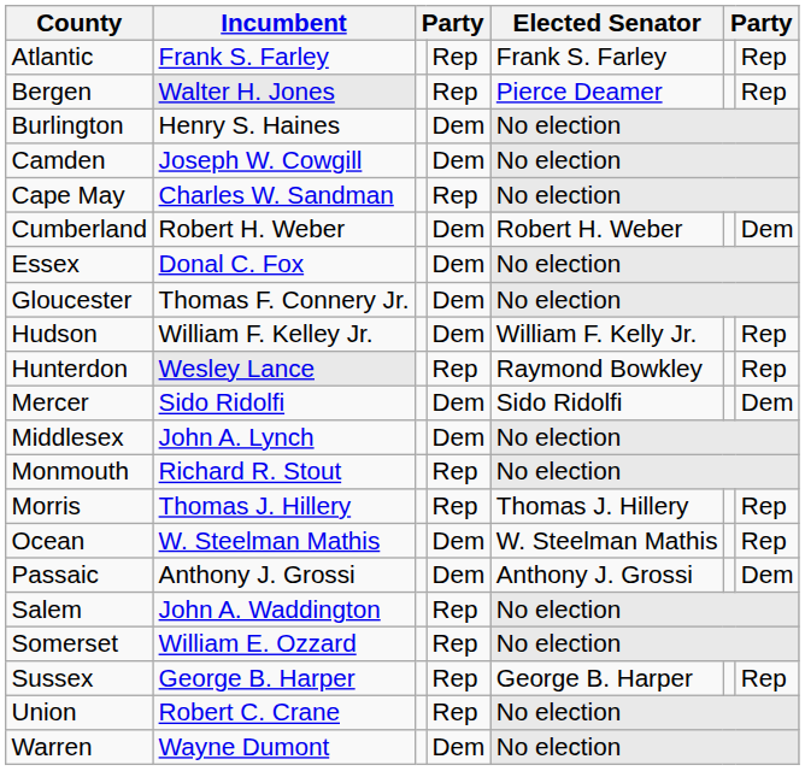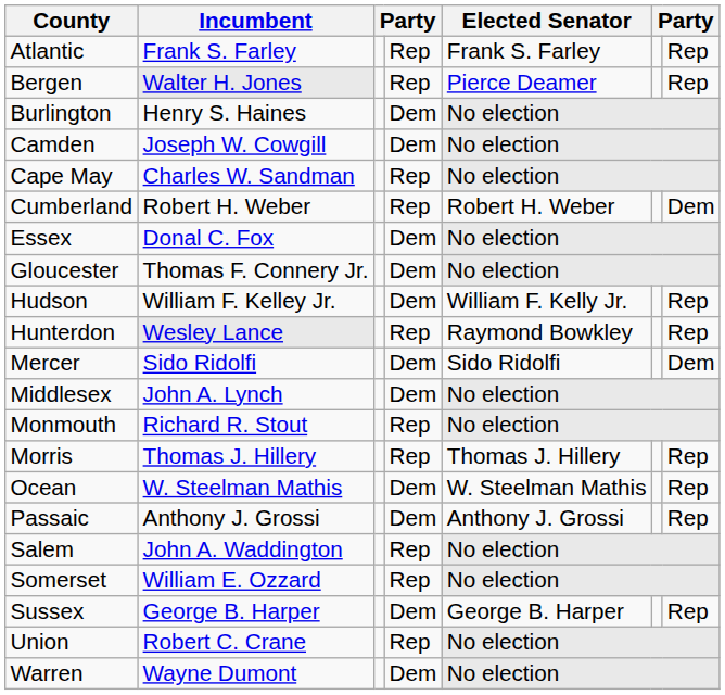Cumberland | column 4: Dem -> Rep
Passaic | column 7: Dem -> Rep
Sussex | column 4: Rep -> Dem
